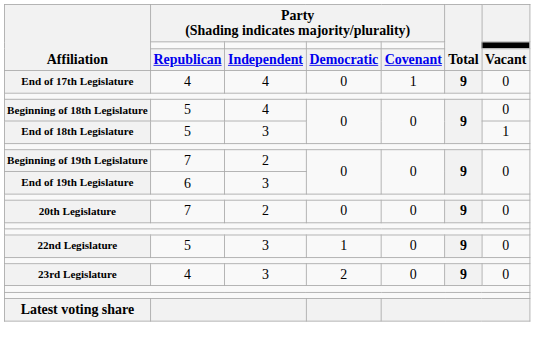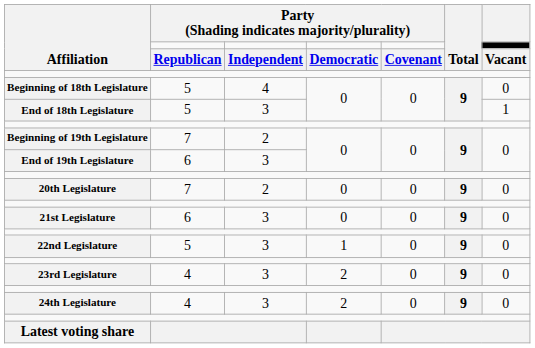- row: End of 17th Legislature | 4 | 4 | 0 | 1 | 9 | 0
+ row: 21st Legislature | 6 | 3 | 0 | 0 | 9 | 0
+ row: 24th Legislature | 4 | 3 | 2 | 0 | 9 | 0
